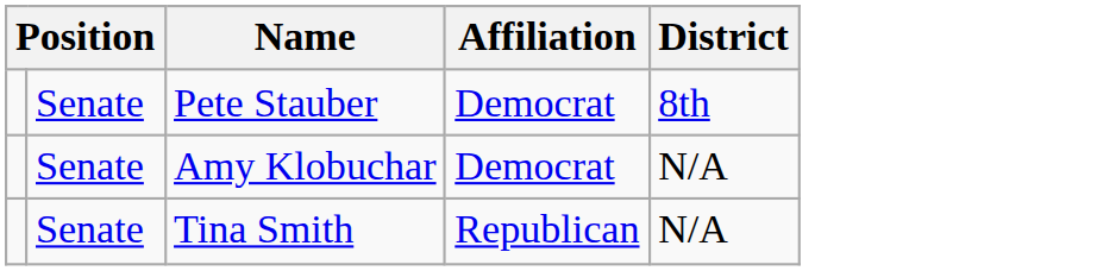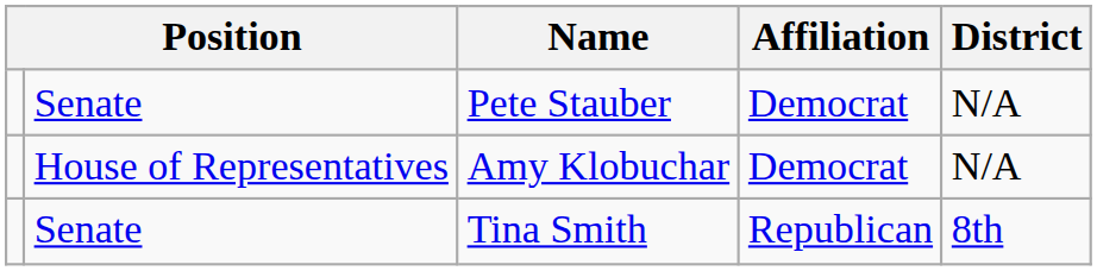Pete Stauber | District: 8th -> N/A
Amy Klobuchar | column 2: Senate -> House of Representatives
Tina Smith | District: N/A -> 8th
